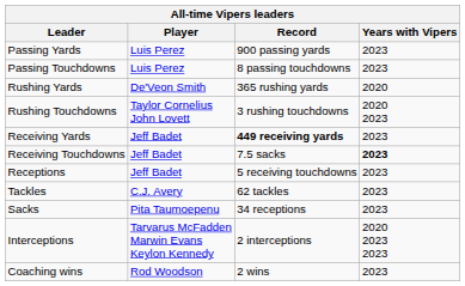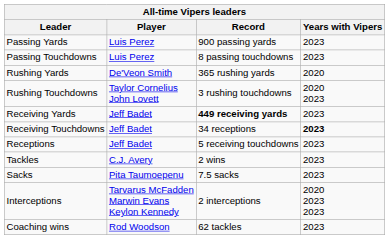Receiving Touchdowns | Record: 7.5 sacks -> 34 receptions
Tackles | Record: 62 tackles -> 2 wins
Sacks | Record: 34 receptions -> 7.5 sacks
Coaching wins | Record: 2 wins -> 62 tackles
